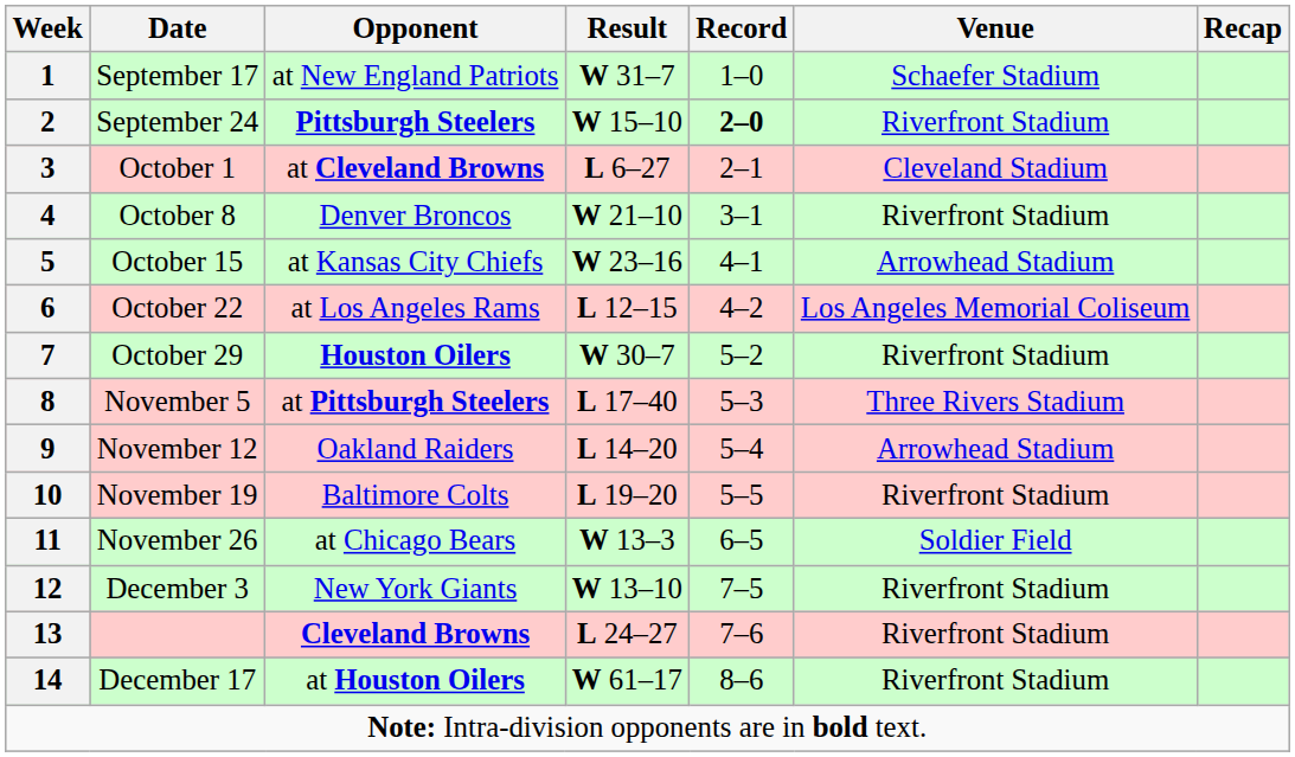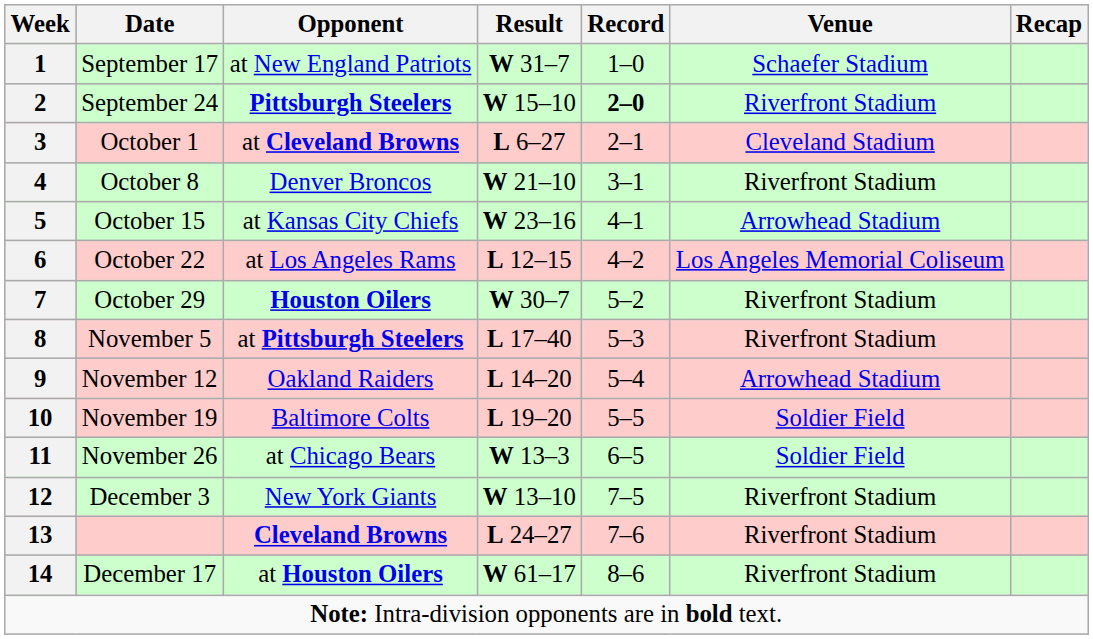8 | Venue: Three Rivers Stadium -> Riverfront Stadium
10 | Venue: Riverfront Stadium -> Soldier Field
